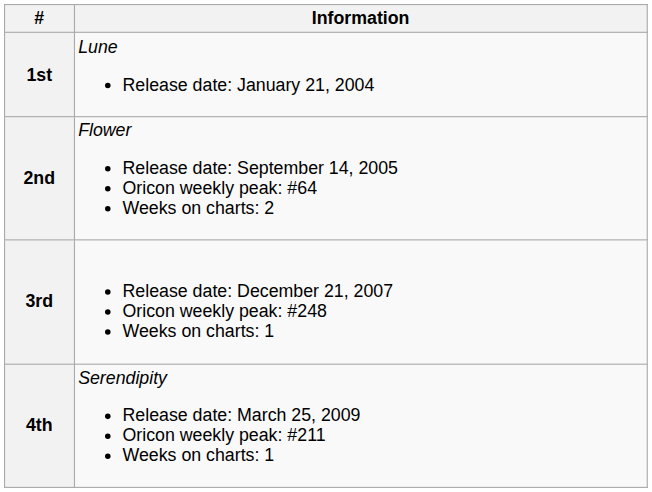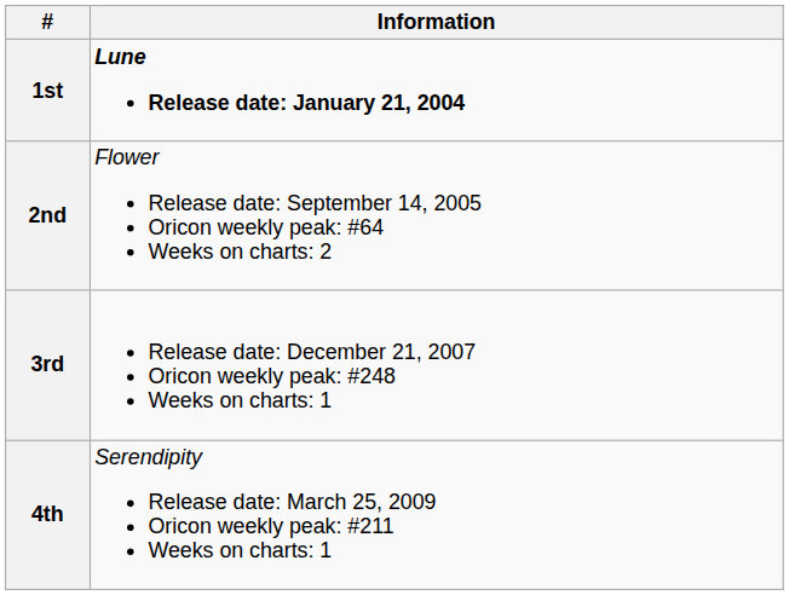1st | Information: normal -> bold
